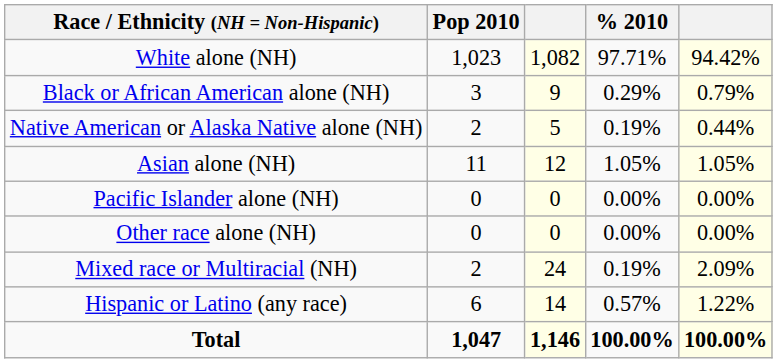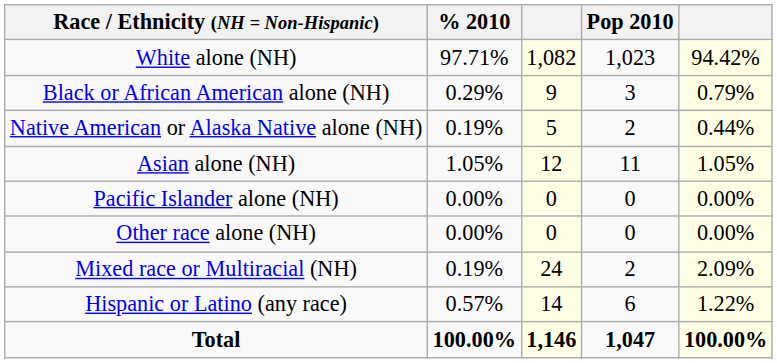columns swapped: Pop 2010 <-> % 2010
